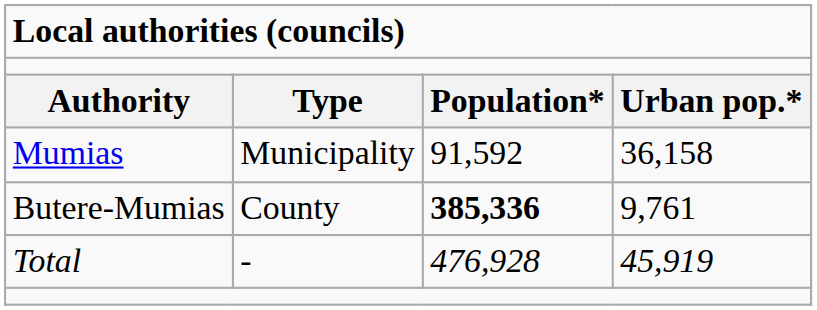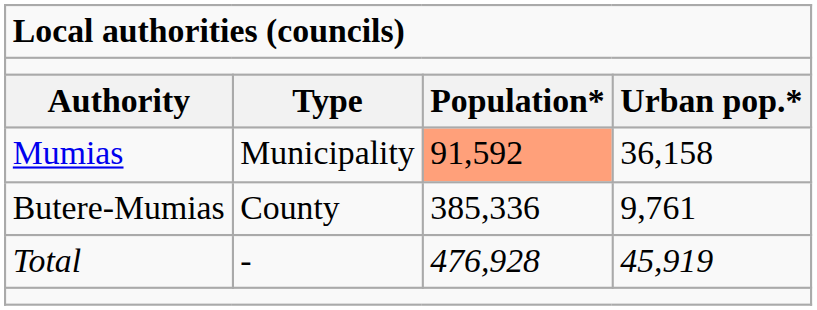Mumias | column 3: no background -> lightsalmon background
Butere-Mumias | column 3: bold -> normal
